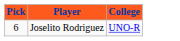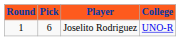+ column: Round | 1
